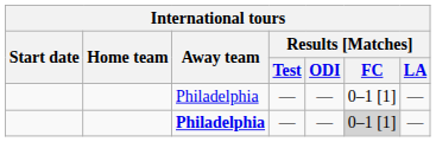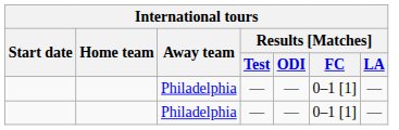row 5 | Away team: bold -> normal
row 5 | Results [Matches] / FC: lightgrey background -> no background
